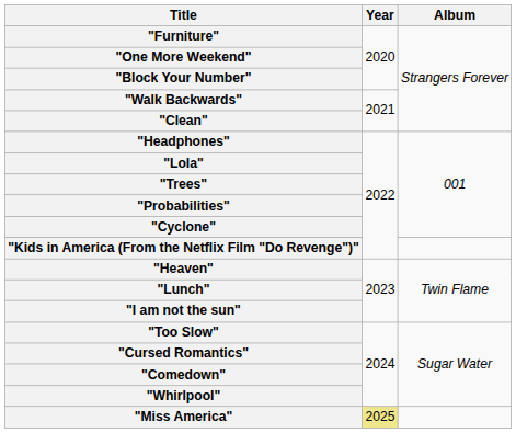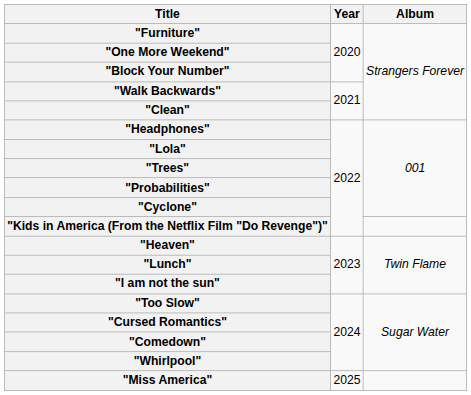"Miss America" | Year: khaki background -> no background
